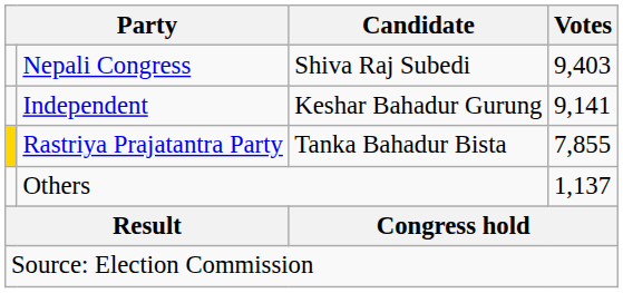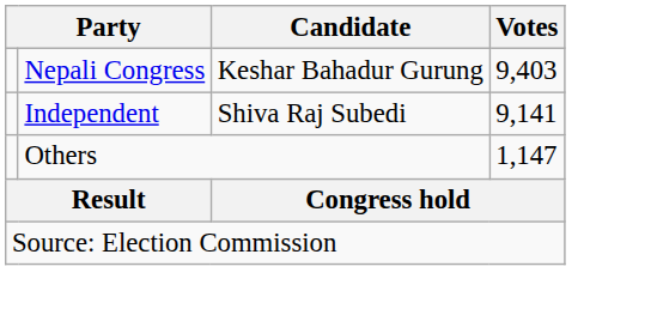Nepali Congress | Candidate: Shiva Raj Subedi -> Keshar Bahadur Gurung
Independent | Candidate: Keshar Bahadur Gurung -> Shiva Raj Subedi
- row: Rastriya Prajatantra Party | Tanka Bahadur Bista | 7,855
Others | Votes: 1,137 -> 1,147
